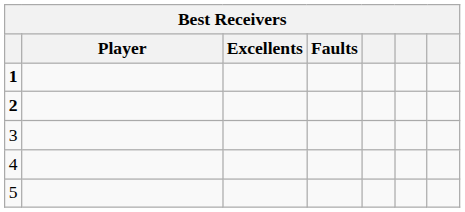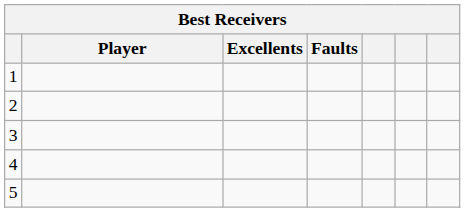1 | column 1: bold -> normal
2 | column 1: bold -> normal
